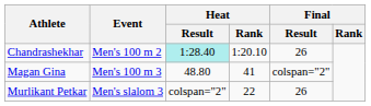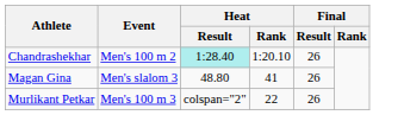Magan Gina | Event: Men's 100 m 3 -> Men's slalom 3
Magan Gina | Final / Result: colspan="2" -> 26
Murlikant Petkar | Event: Men's slalom 3 -> Men's 100 m 3
